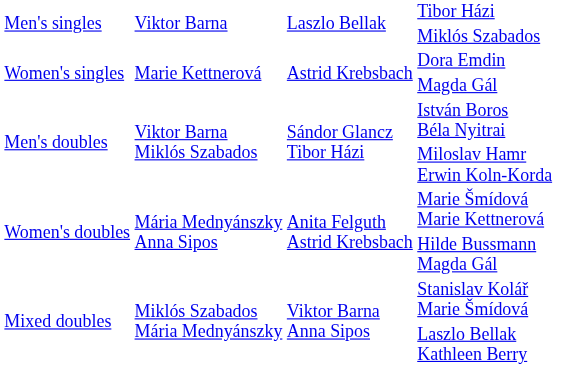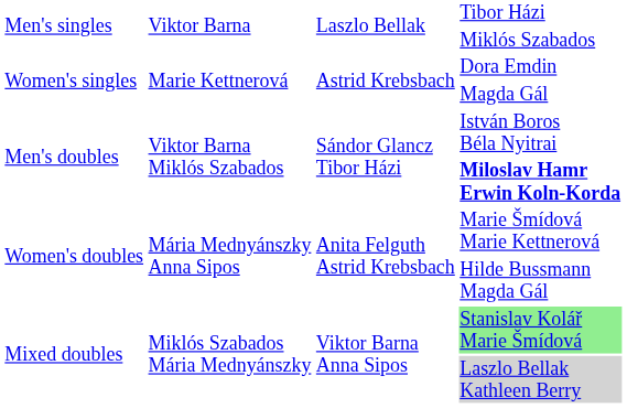Miloslav Hamr Erwin Koln-Korda | column 4: normal -> bold
Stanislav Kolář Marie Šmídová | column 4: no background -> lightgreen background
Laszlo Bellak Kathleen Berry | column 4: no background -> lightgrey background
